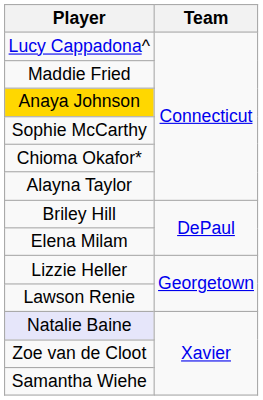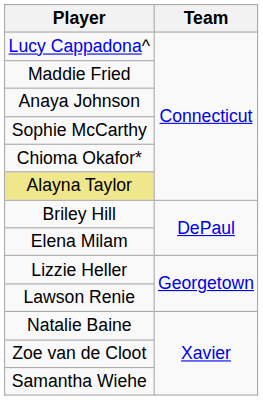Anaya Johnson | Player: gold background -> no background
Alayna Taylor | Player: no background -> khaki background
Natalie Baine | Player: lavender background -> no background
